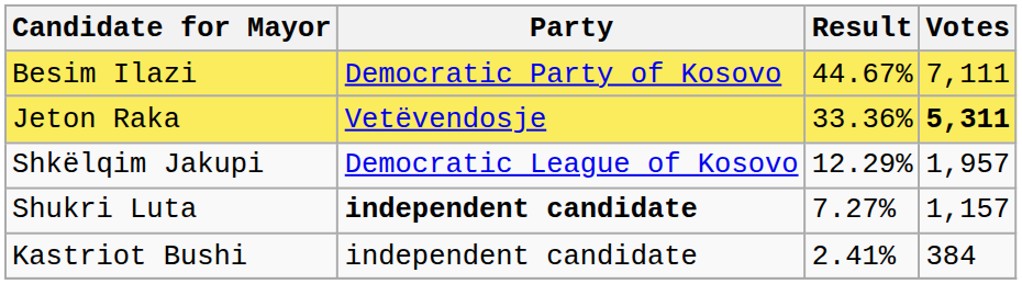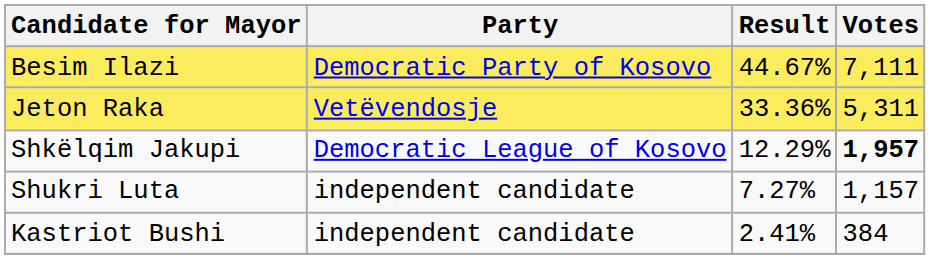Jeton Raka | Votes: bold -> normal
Shkëlqim Jakupi | Votes: normal -> bold
Shukri Luta | Party: bold -> normal
